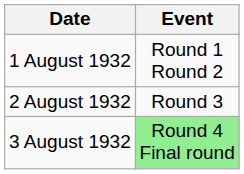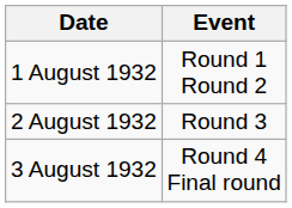3 August 1932 | Event: lightgreen background -> no background
